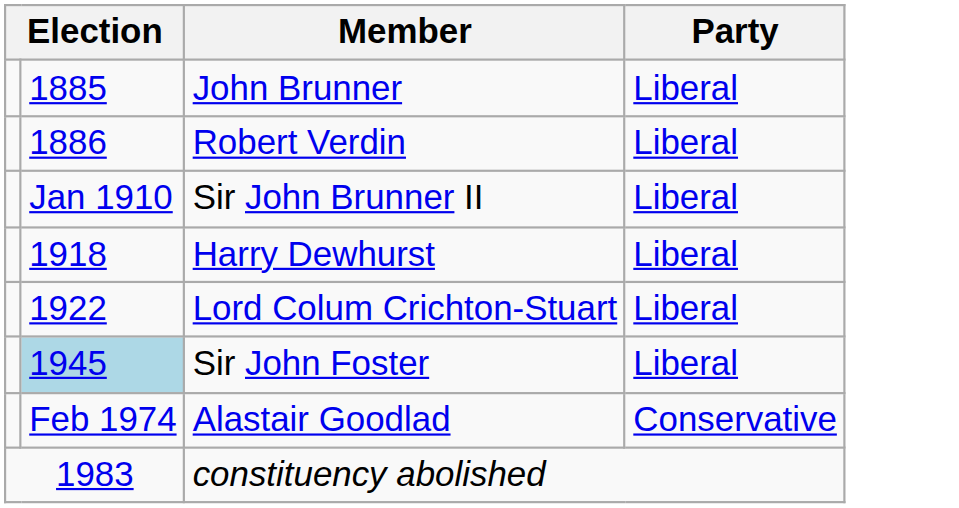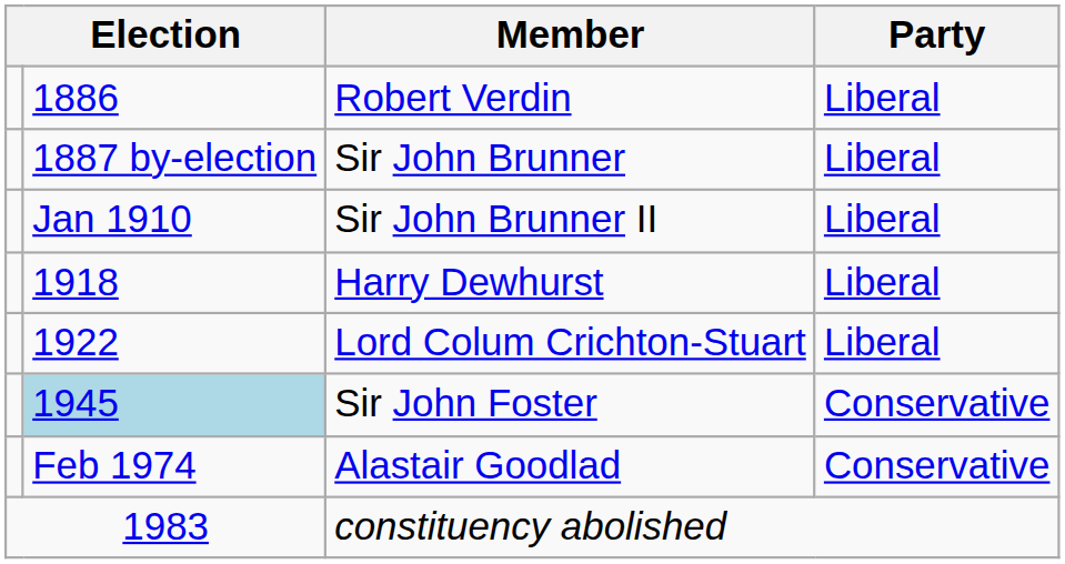- row: 1885 | John Brunner | Liberal
+ row: 1887 by-election | Sir John Brunner | Liberal
Sir John Foster | Party: Liberal -> Conservative
